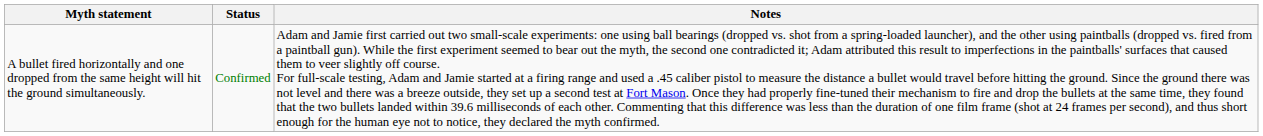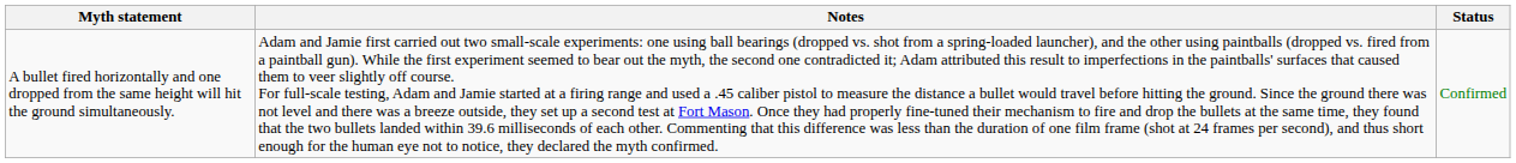columns swapped: Status <-> Notes
